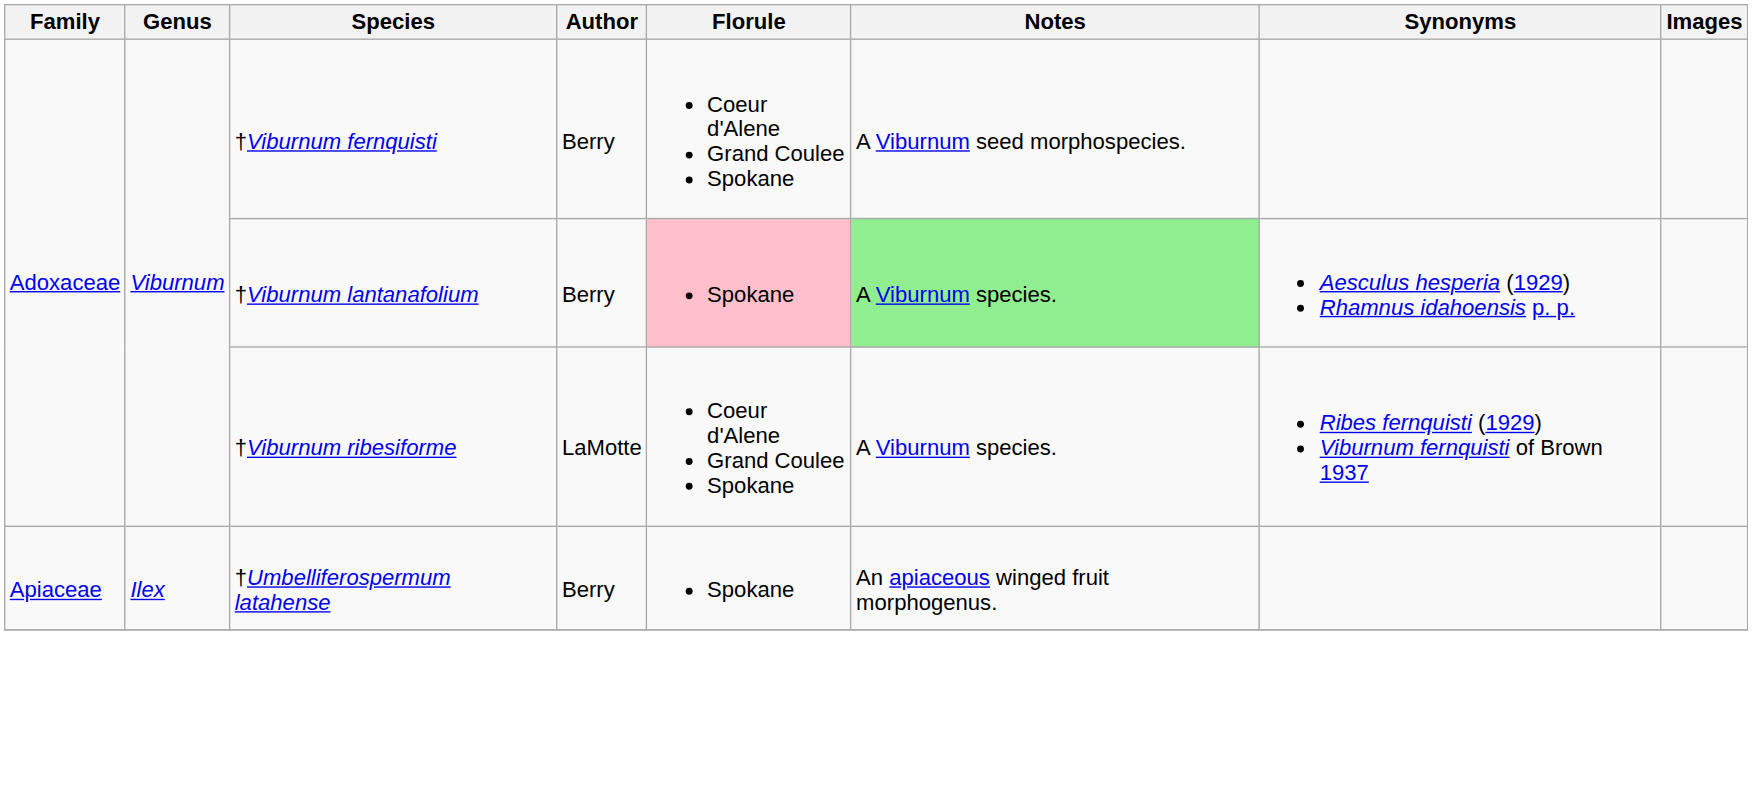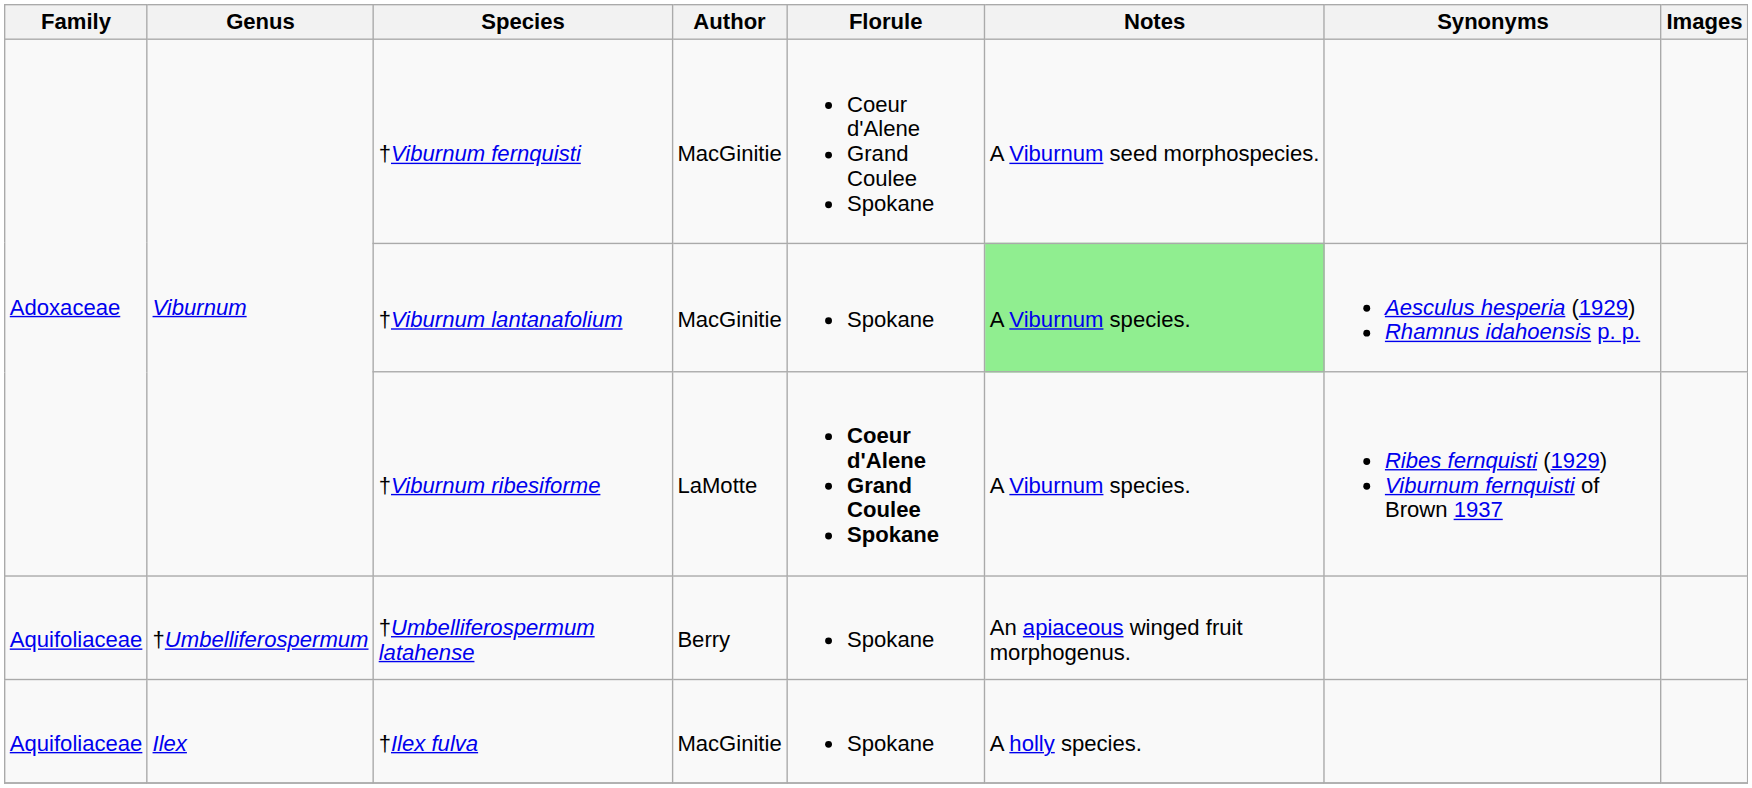†Viburnum fernquisti | Author: Berry -> MacGinitie
†Viburnum lantanafolium | Author: Berry -> MacGinitie
†Viburnum lantanafolium | Florule: pink background -> no background
†Viburnum ribesiforme | Florule: normal -> bold
†Umbelliferospermum latahense | Family: Apiaceae -> Aquifoliaceae
†Umbelliferospermum latahense | Genus: Ilex -> †Umbelliferospermum
+ row: Aquifoliaceae | Ilex | †Ilex fulva | MacGinitie | Spokane | A holly species.
